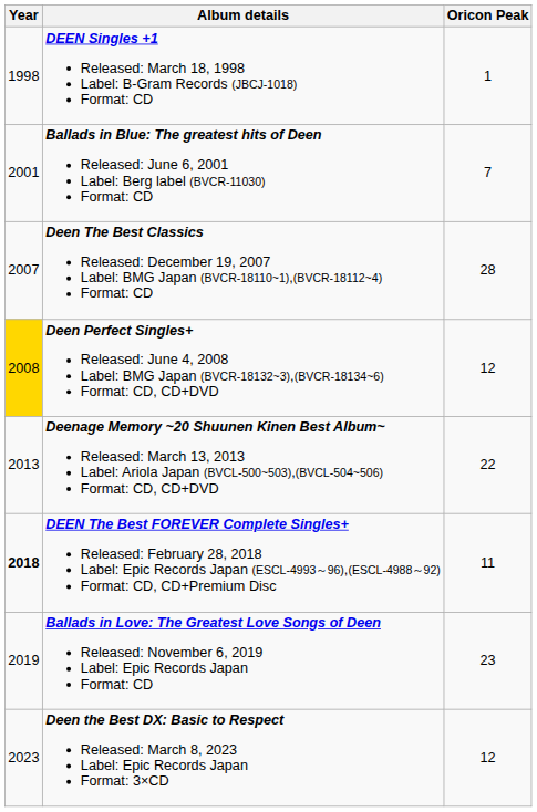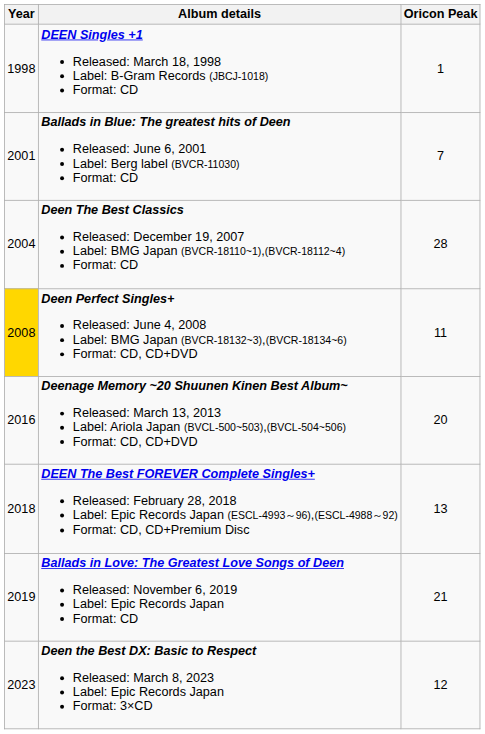row 4 | Year: 2007 -> 2004
row 5 | Oricon Peak: 12 -> 11
row 6 | Year: 2013 -> 2016
row 6 | Oricon Peak: 22 -> 20
row 7 | Year: bold -> normal
row 7 | Oricon Peak: 11 -> 13
row 8 | Oricon Peak: 23 -> 21
